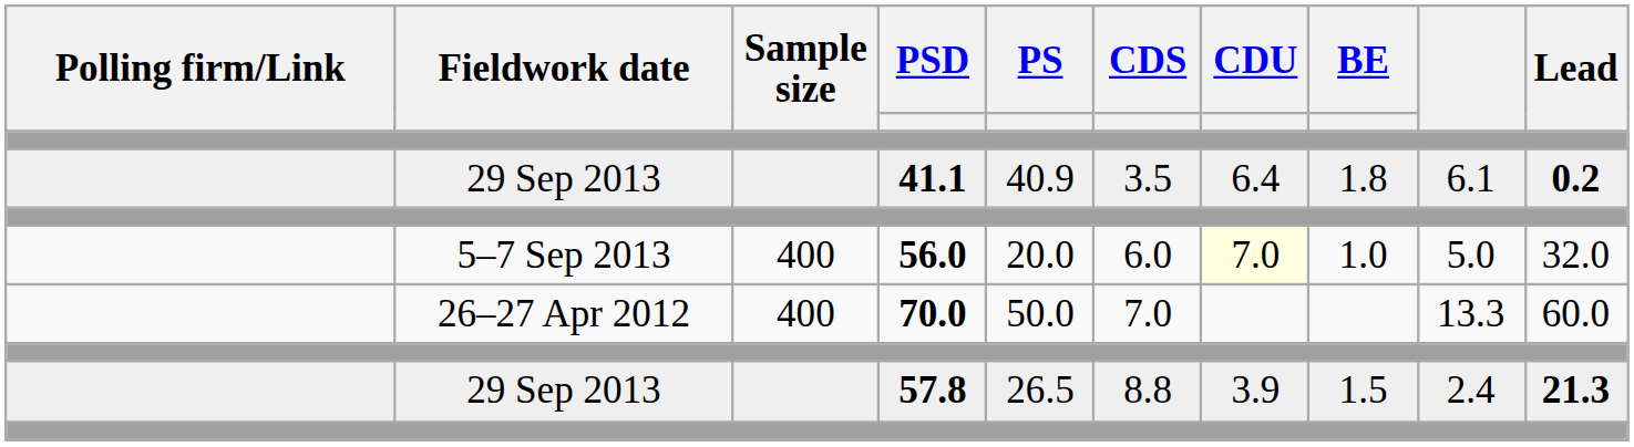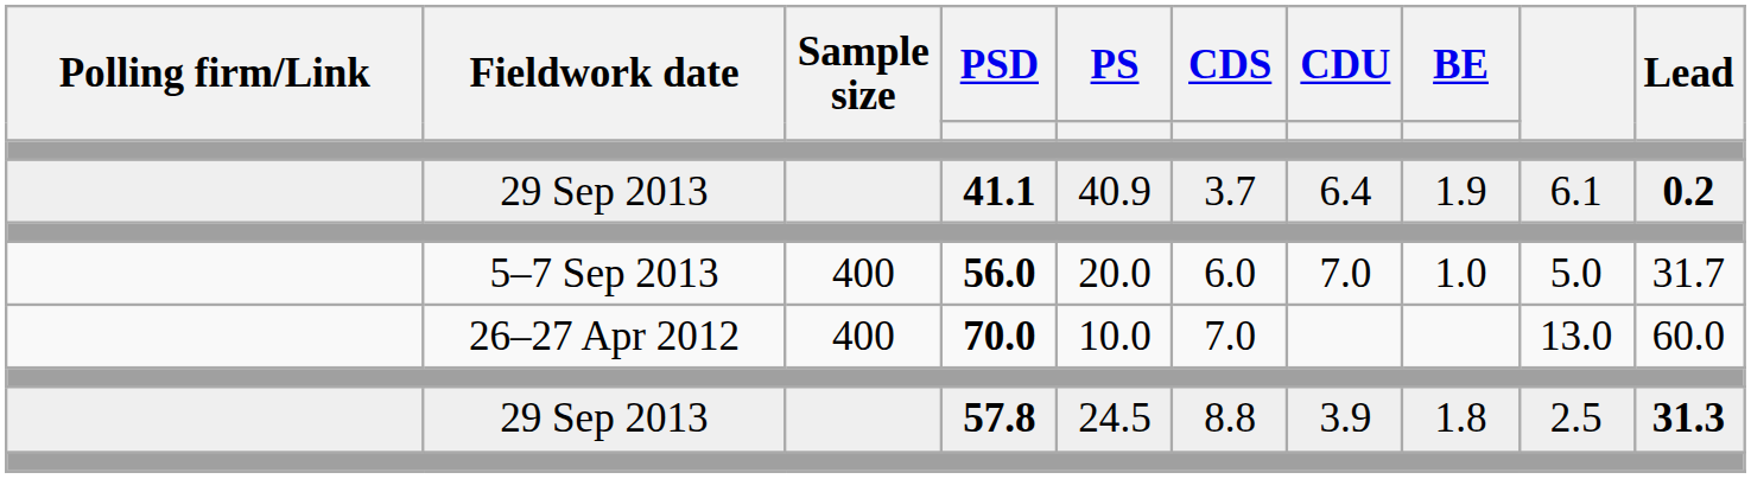41.1 | CDS: 3.5 -> 3.7
41.1 | BE: 1.8 -> 1.9
56.0 | CDU: lightyellow background -> no background
56.0 | Lead: 32.0 -> 31.7
70.0 | PS: 50.0 -> 10.0
70.0 | column 9: 13.3 -> 13.0
57.8 | PS: 26.5 -> 24.5
57.8 | BE: 1.5 -> 1.8
57.8 | column 9: 2.4 -> 2.5
57.8 | Lead: 21.3 -> 31.3
